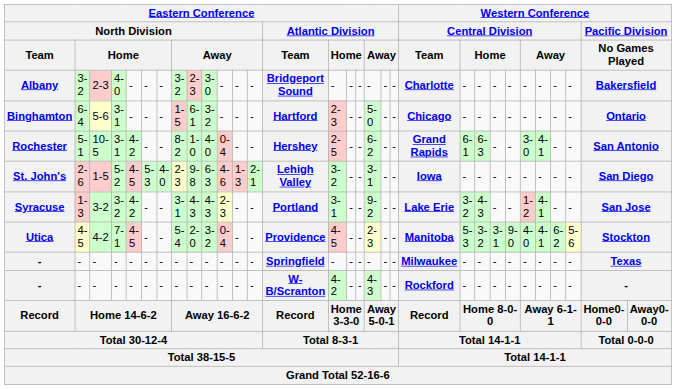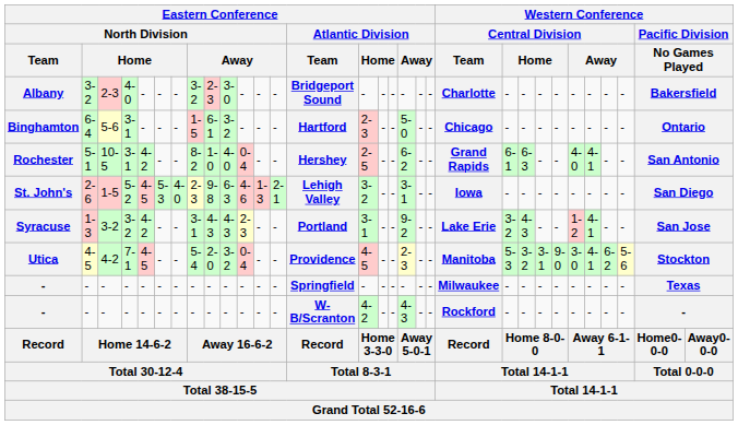Rochester | column 26: 3-0 -> 4-0
Utica | column 26: 4-0 -> 3-0
